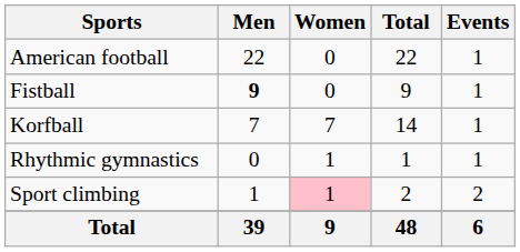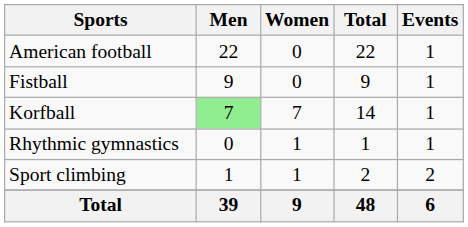Fistball | Men: bold -> normal
Korfball | Men: no background -> lightgreen background
Sport climbing | Women: pink background -> no background
